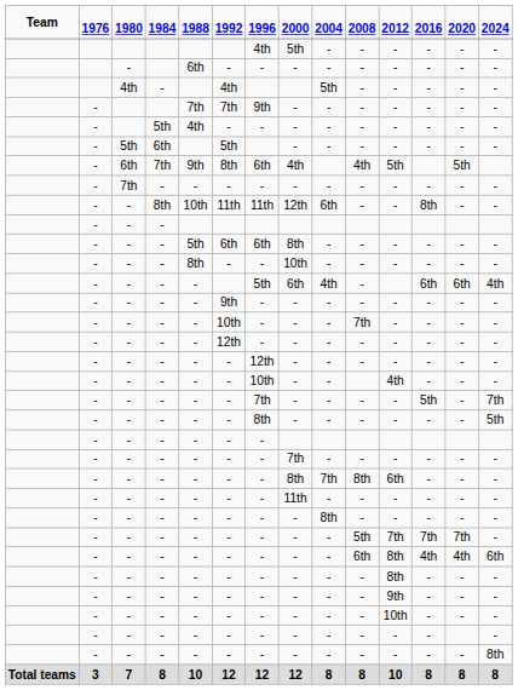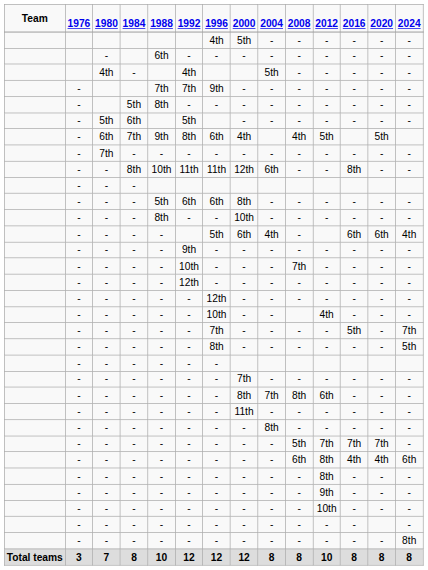row 6 | 1988: 4th -> 8th
